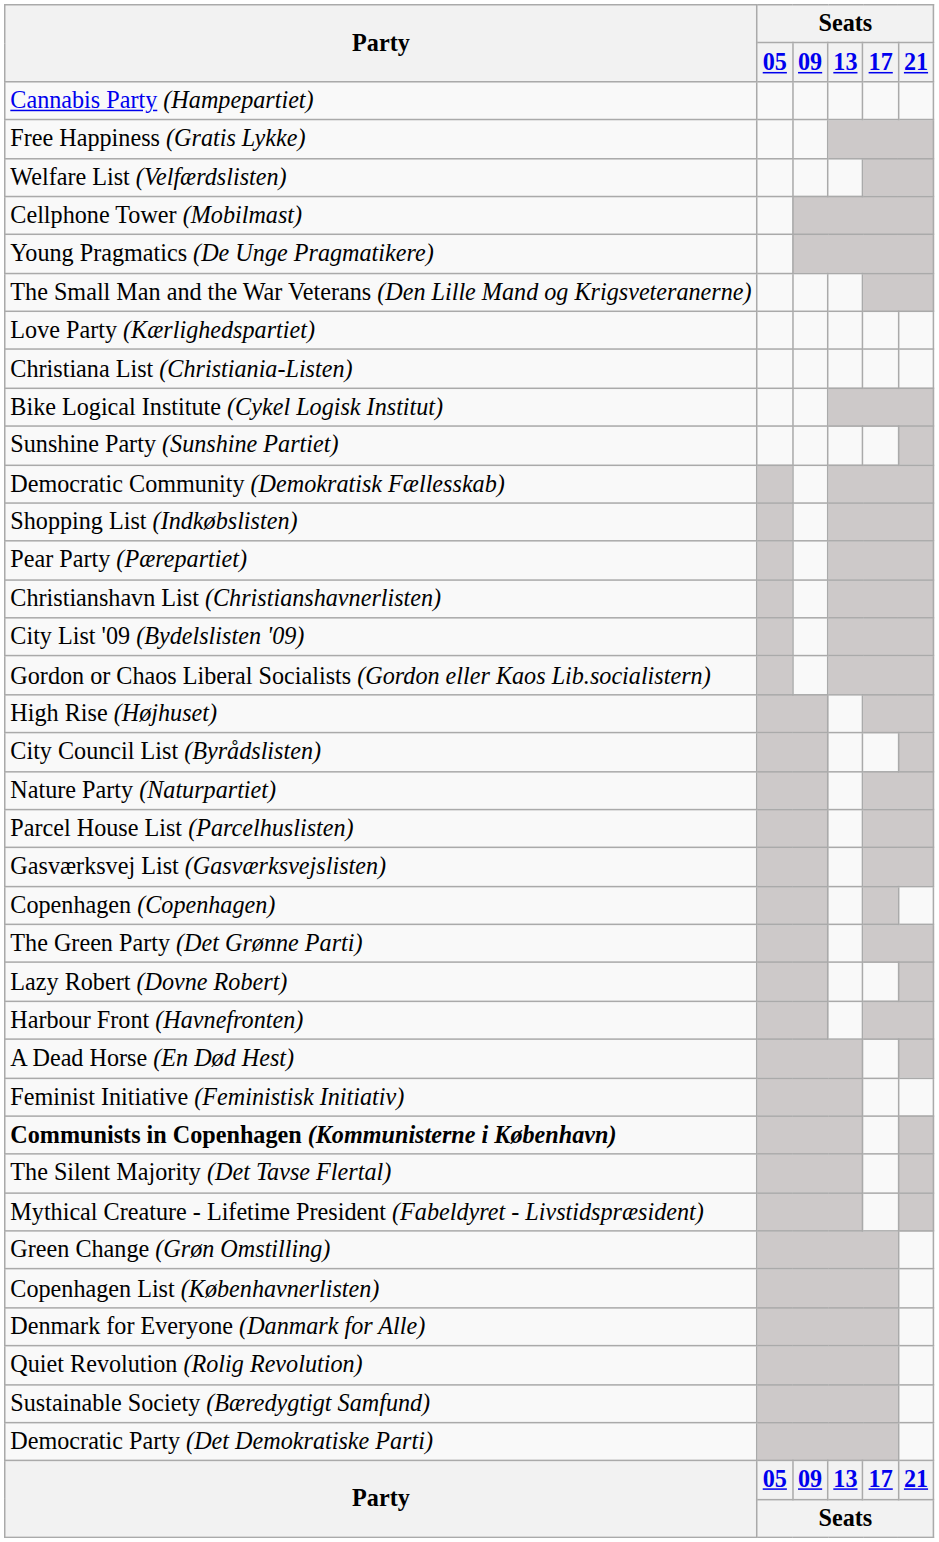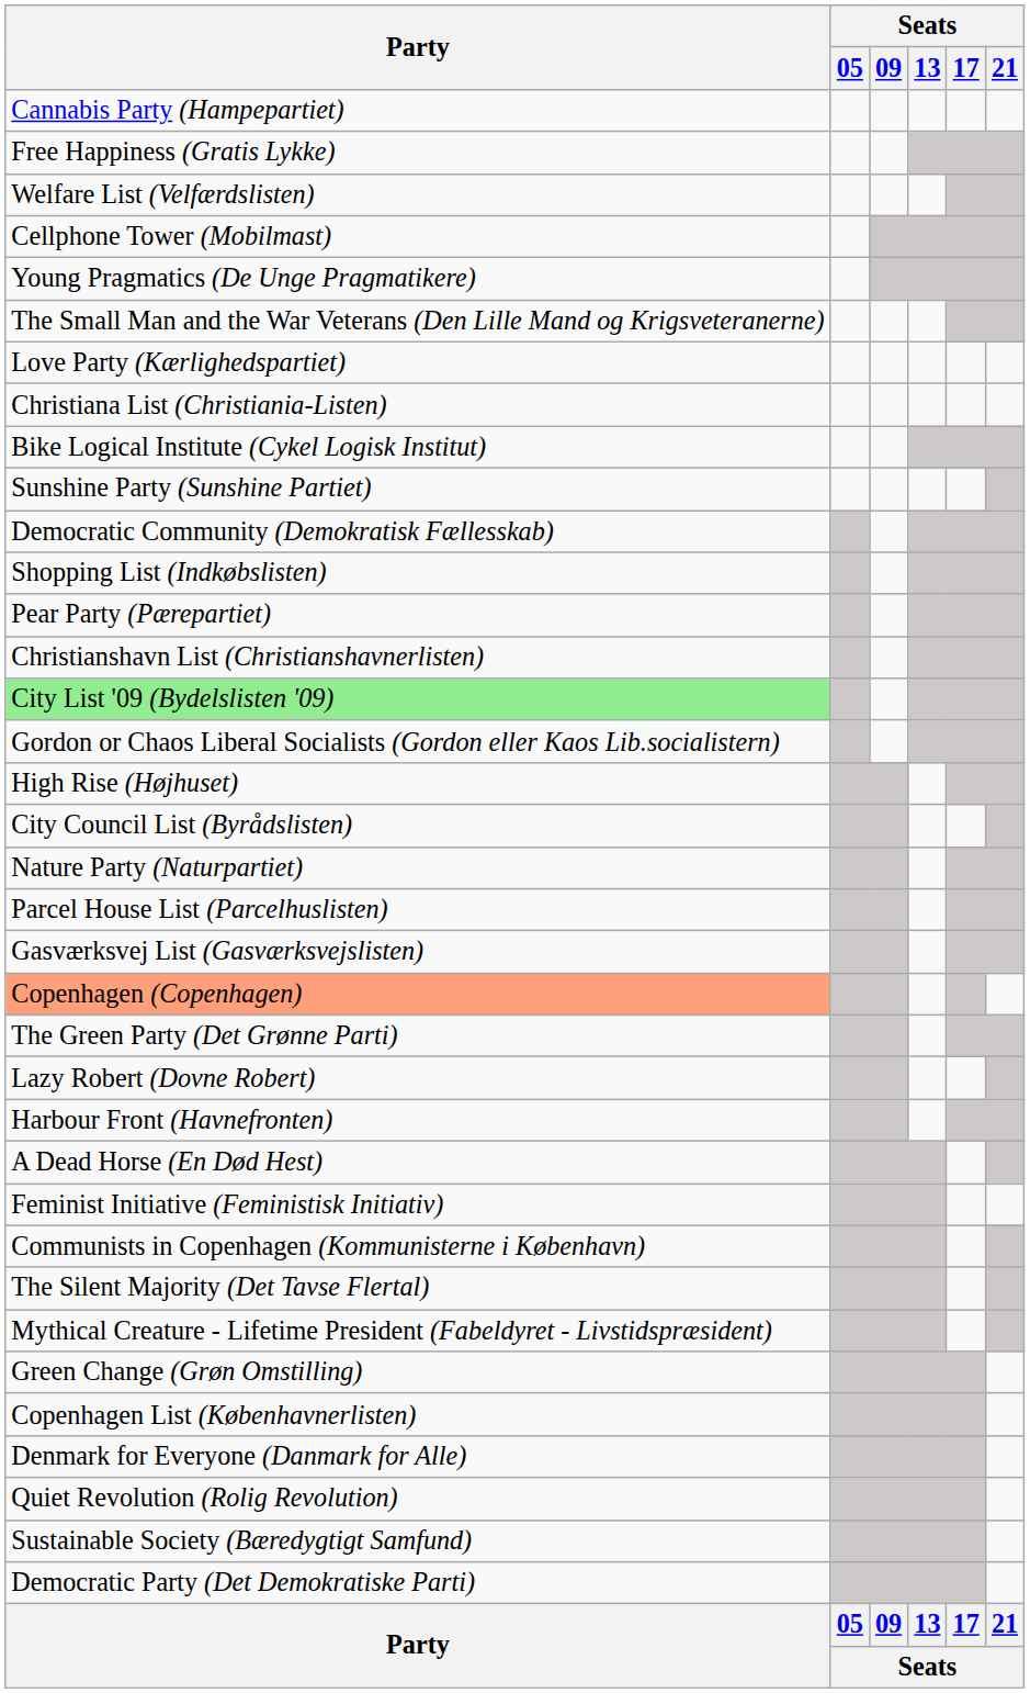City List '09 (Bydelslisten '09) | Party: no background -> lightgreen background
Copenhagen (Copenhagen) | Party: no background -> lightsalmon background
Communists in Copenhagen (Kommunisterne i København) | Party: bold -> normal
